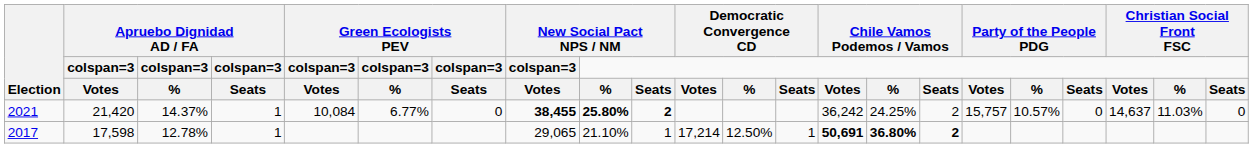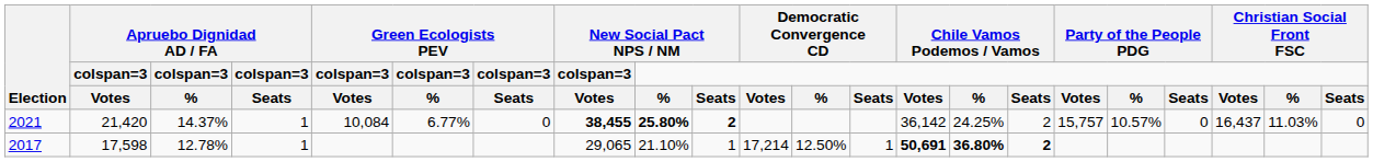2021 | Chile Vamos Podemos / Vamos / Votes: 36,242 -> 36,142
2021 | Christian Social Front FSC / Votes: 14,637 -> 16,437
